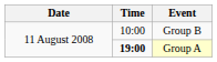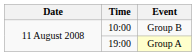Group A | Time: bold -> normal
